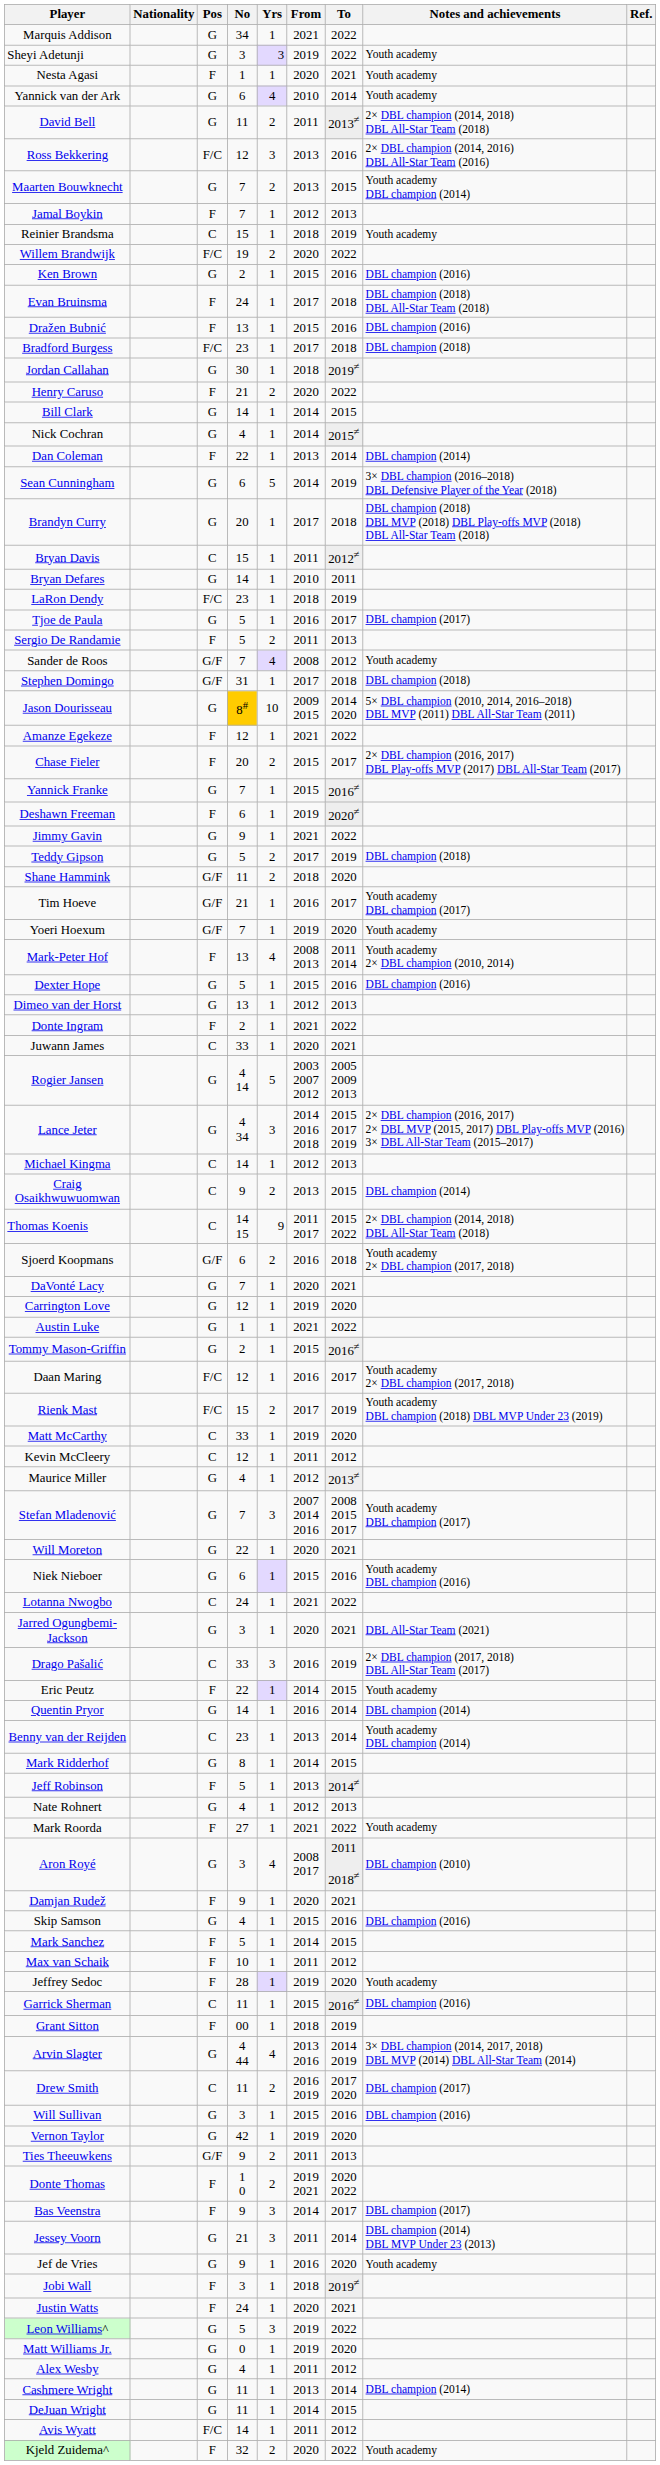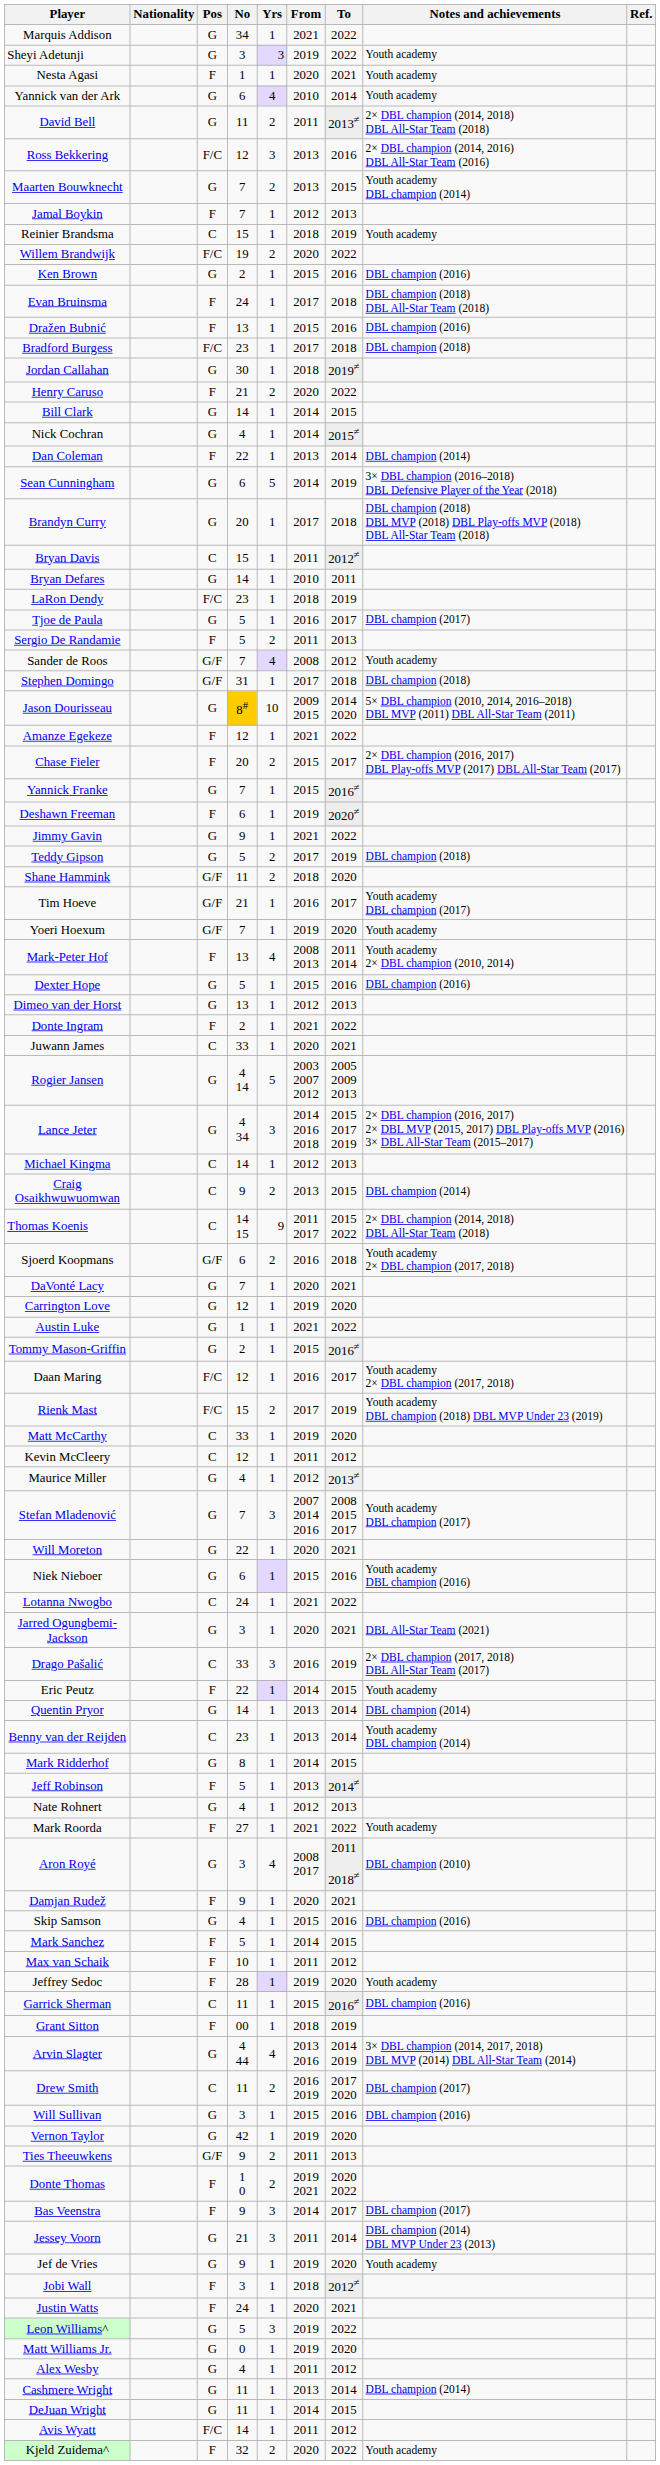Quentin Pryor | From: 2016 -> 2013
Jef de Vries | From: 2016 -> 2019
Jobi Wall | To: 2019≠ -> 2012≠
